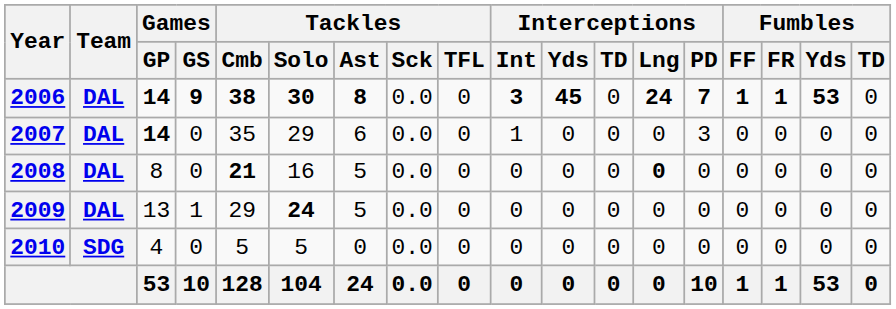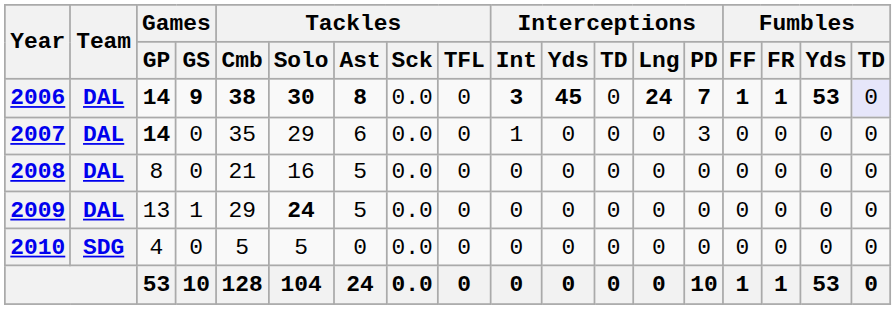2006 | Fumbles / TD: no background -> lavender background
2008 | Tackles / Cmb: bold -> normal
2008 | Interceptions / Lng: bold -> normal
